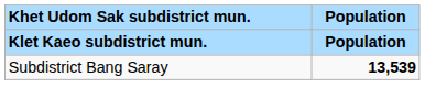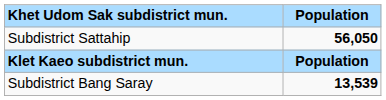+ row: Subdistrict Sattahip | 56,050
